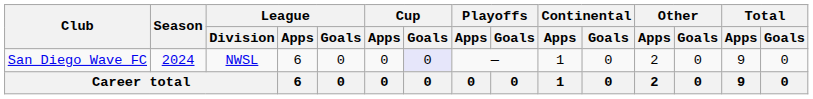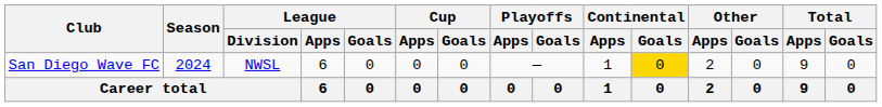San Diego Wave FC | Cup / Goals: lavender background -> no background
San Diego Wave FC | Continental / Goals: no background -> gold background
